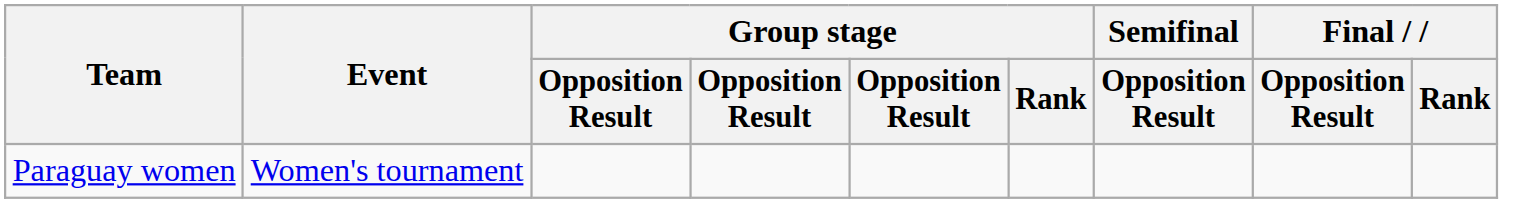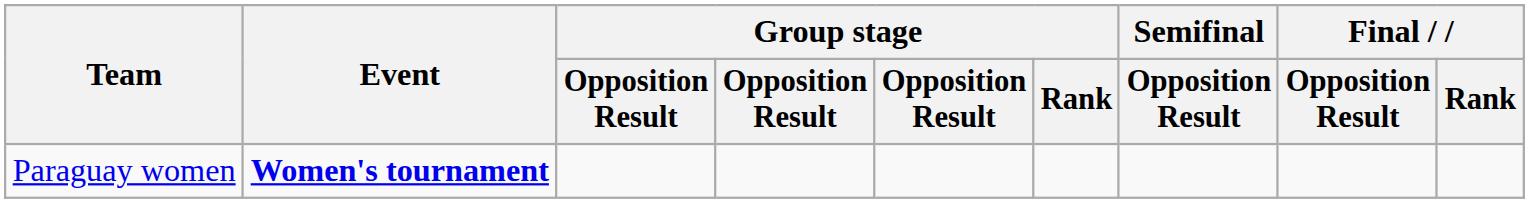Paraguay women | Event: normal -> bold
